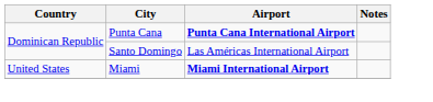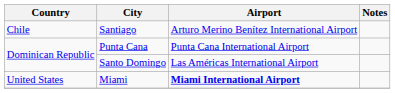+ row: Chile | Santiago | Arturo Merino Benítez International Airport
Punta Cana | Airport: bold -> normal
